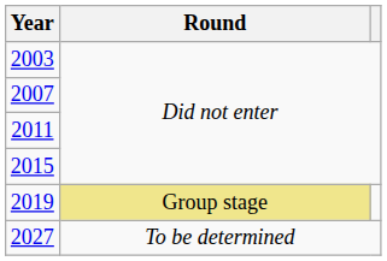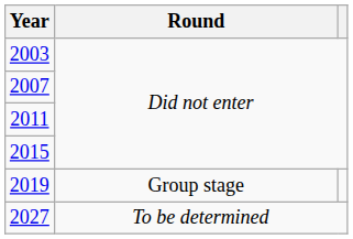2019 | Round: khaki background -> no background
